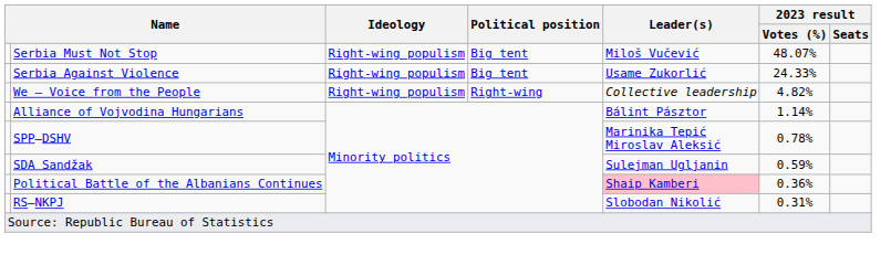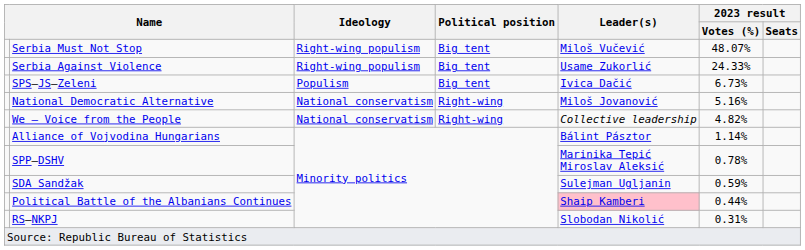+ row: SPS–JS–Zeleni | Populism | Big tent | Ivica Dačić | 6.73%
+ row: National Democratic Alternative | National conservatism | Right-wing | Miloš Jovanović | 5.16%
We – Voice from the People | Ideology: Right-wing populism -> National conservatism
Political Battle of the Albanians Continues | 2023 result / Votes (%): 0.36% -> 0.44%
